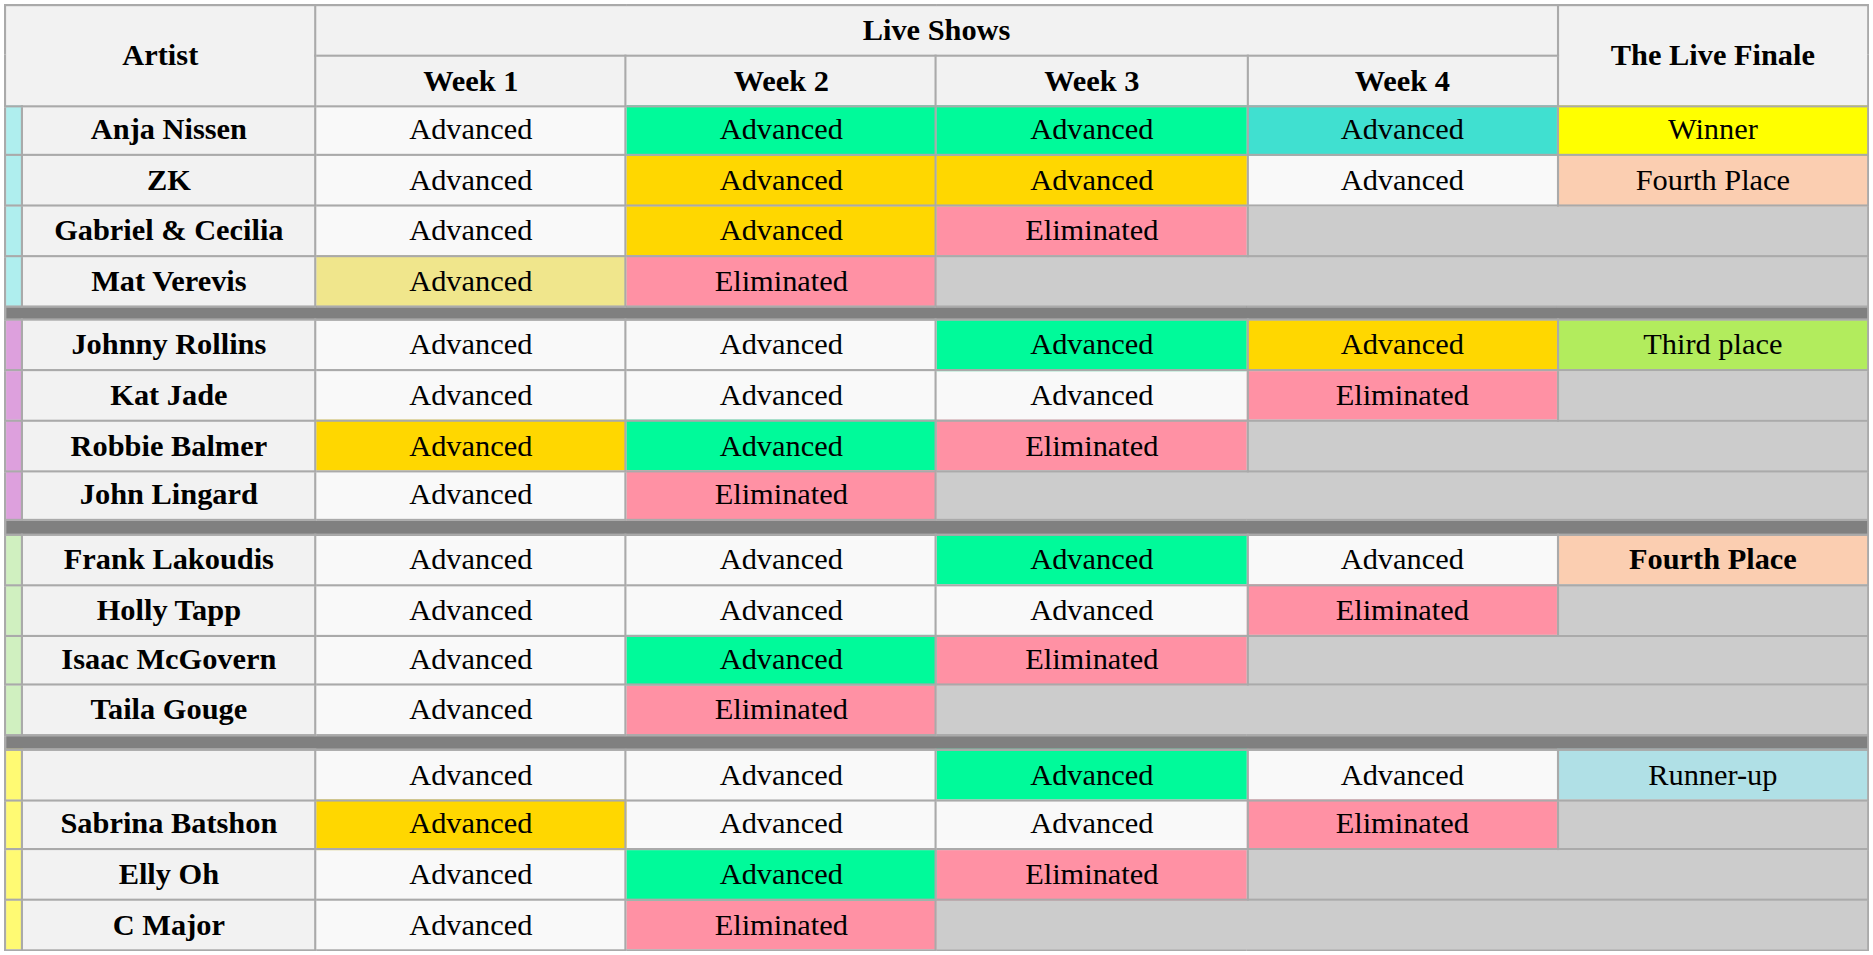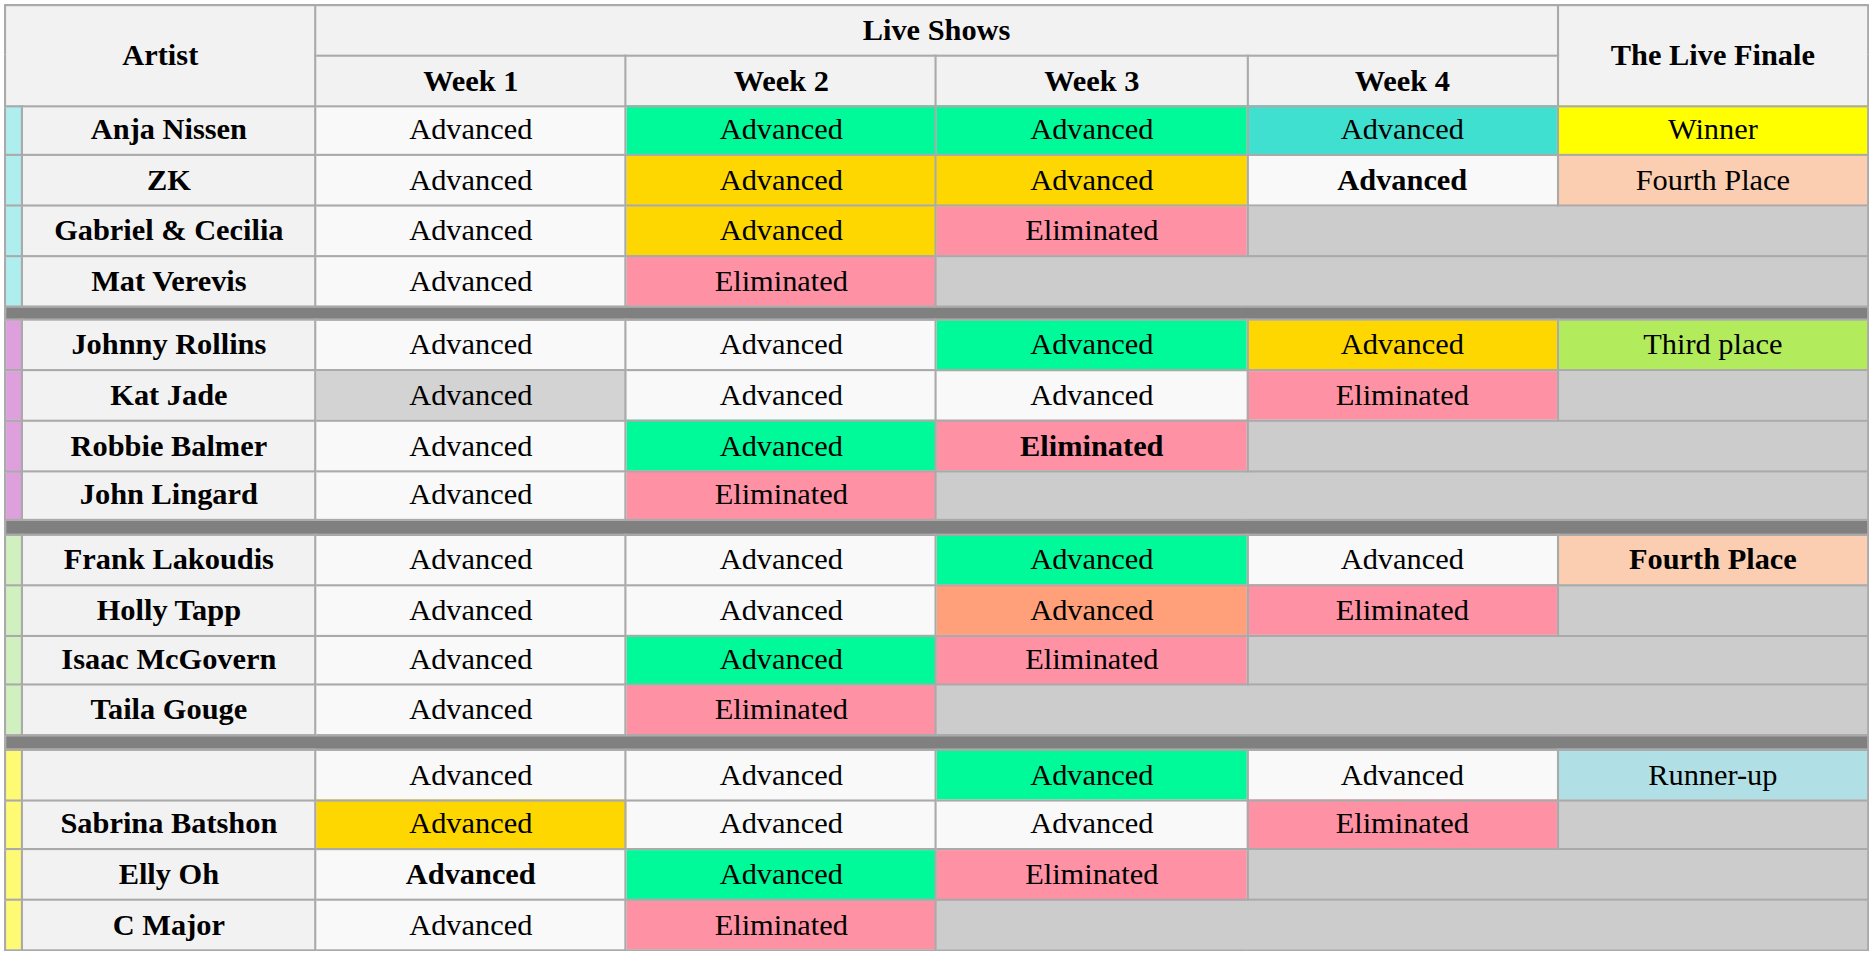ZK | Live Shows / Week 4: normal -> bold
Mat Verevis | Live Shows / Week 1: khaki background -> no background
Kat Jade | Live Shows / Week 1: no background -> lightgrey background
Robbie Balmer | Live Shows / Week 1: gold background -> no background
Robbie Balmer | Live Shows / Week 3: normal -> bold
Holly Tapp | Live Shows / Week 3: no background -> lightsalmon background
Elly Oh | Live Shows / Week 1: normal -> bold
